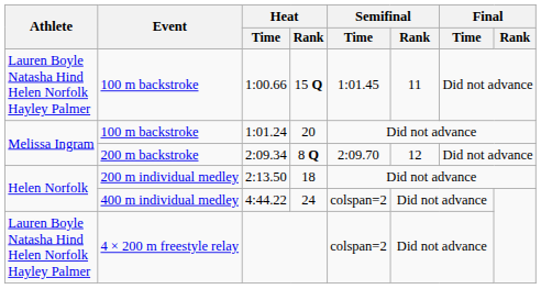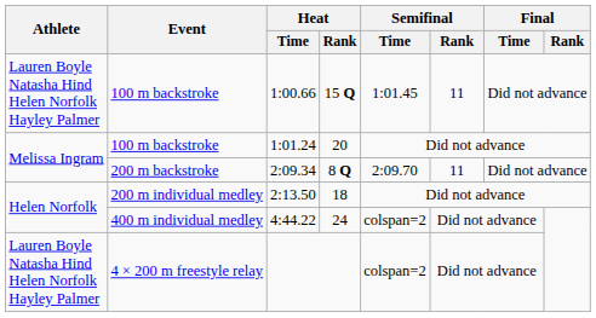2:09.34 | Semifinal / Rank: 12 -> 11
